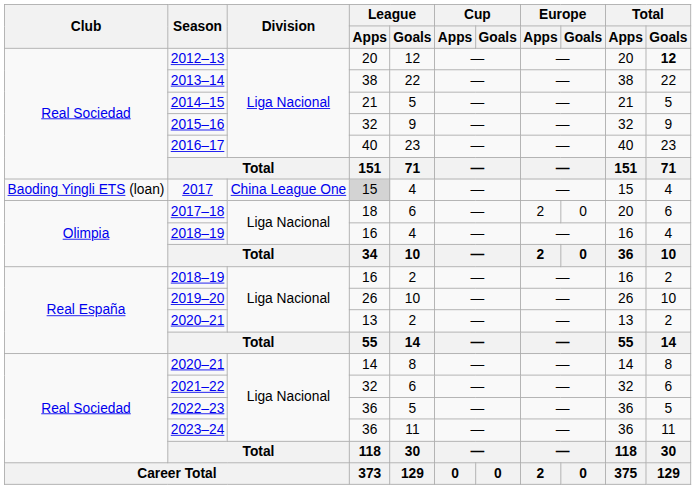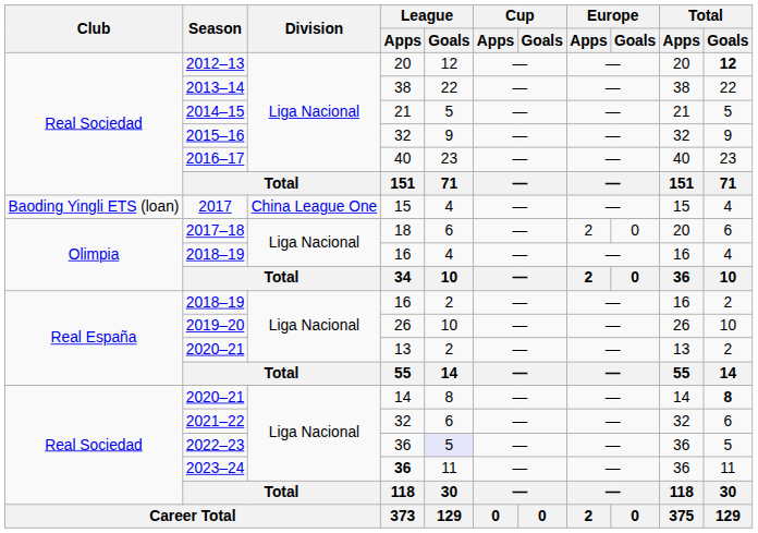2017 | League / Apps: lightgrey background -> no background
Real Sociedad / 2020–21 | Total / Goals: normal -> bold
2022–23 | League / Goals: no background -> lavender background
2023–24 | League / Apps: normal -> bold
